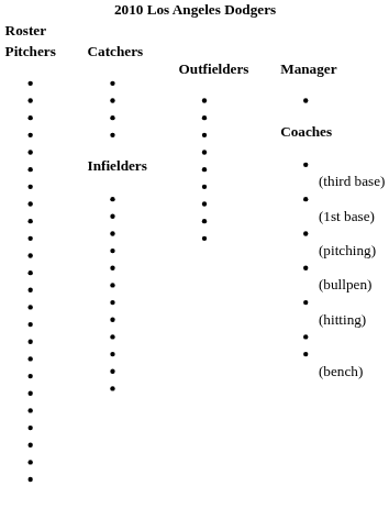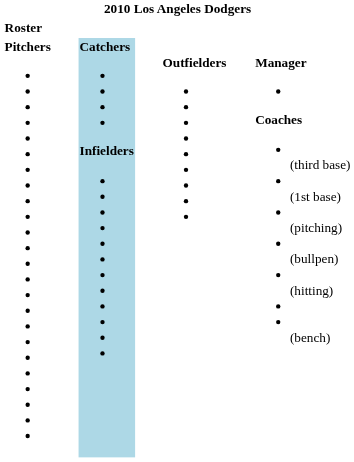Pitchers | column 2: no background -> lightblue background
